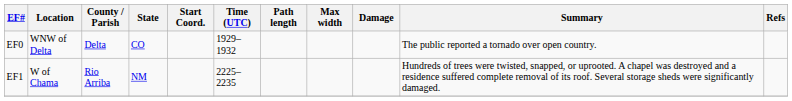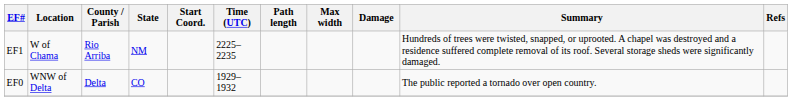rows swapped: EF0 <-> EF1
